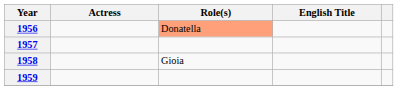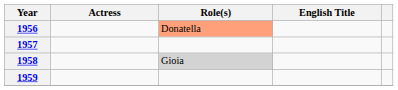1958 | Role(s): no background -> lightgrey background
